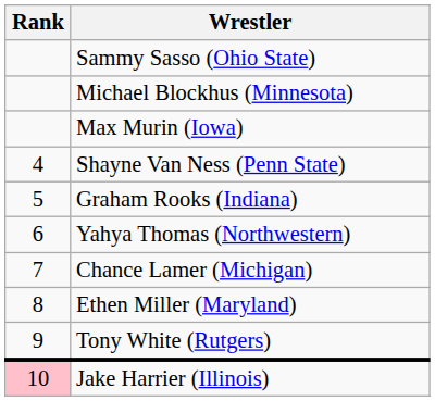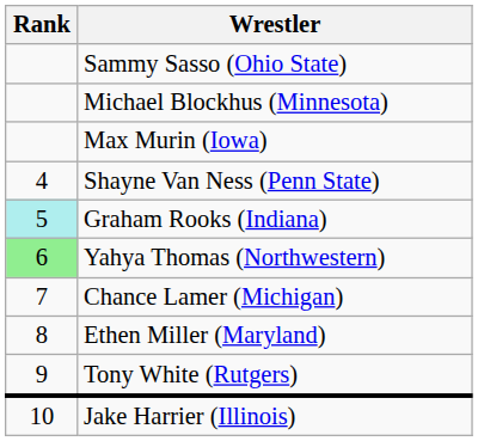Graham Rooks (Indiana) | Rank: no background -> paleturquoise background
Yahya Thomas (Northwestern) | Rank: no background -> lightgreen background
Jake Harrier (Illinois) | Rank: pink background -> no background
